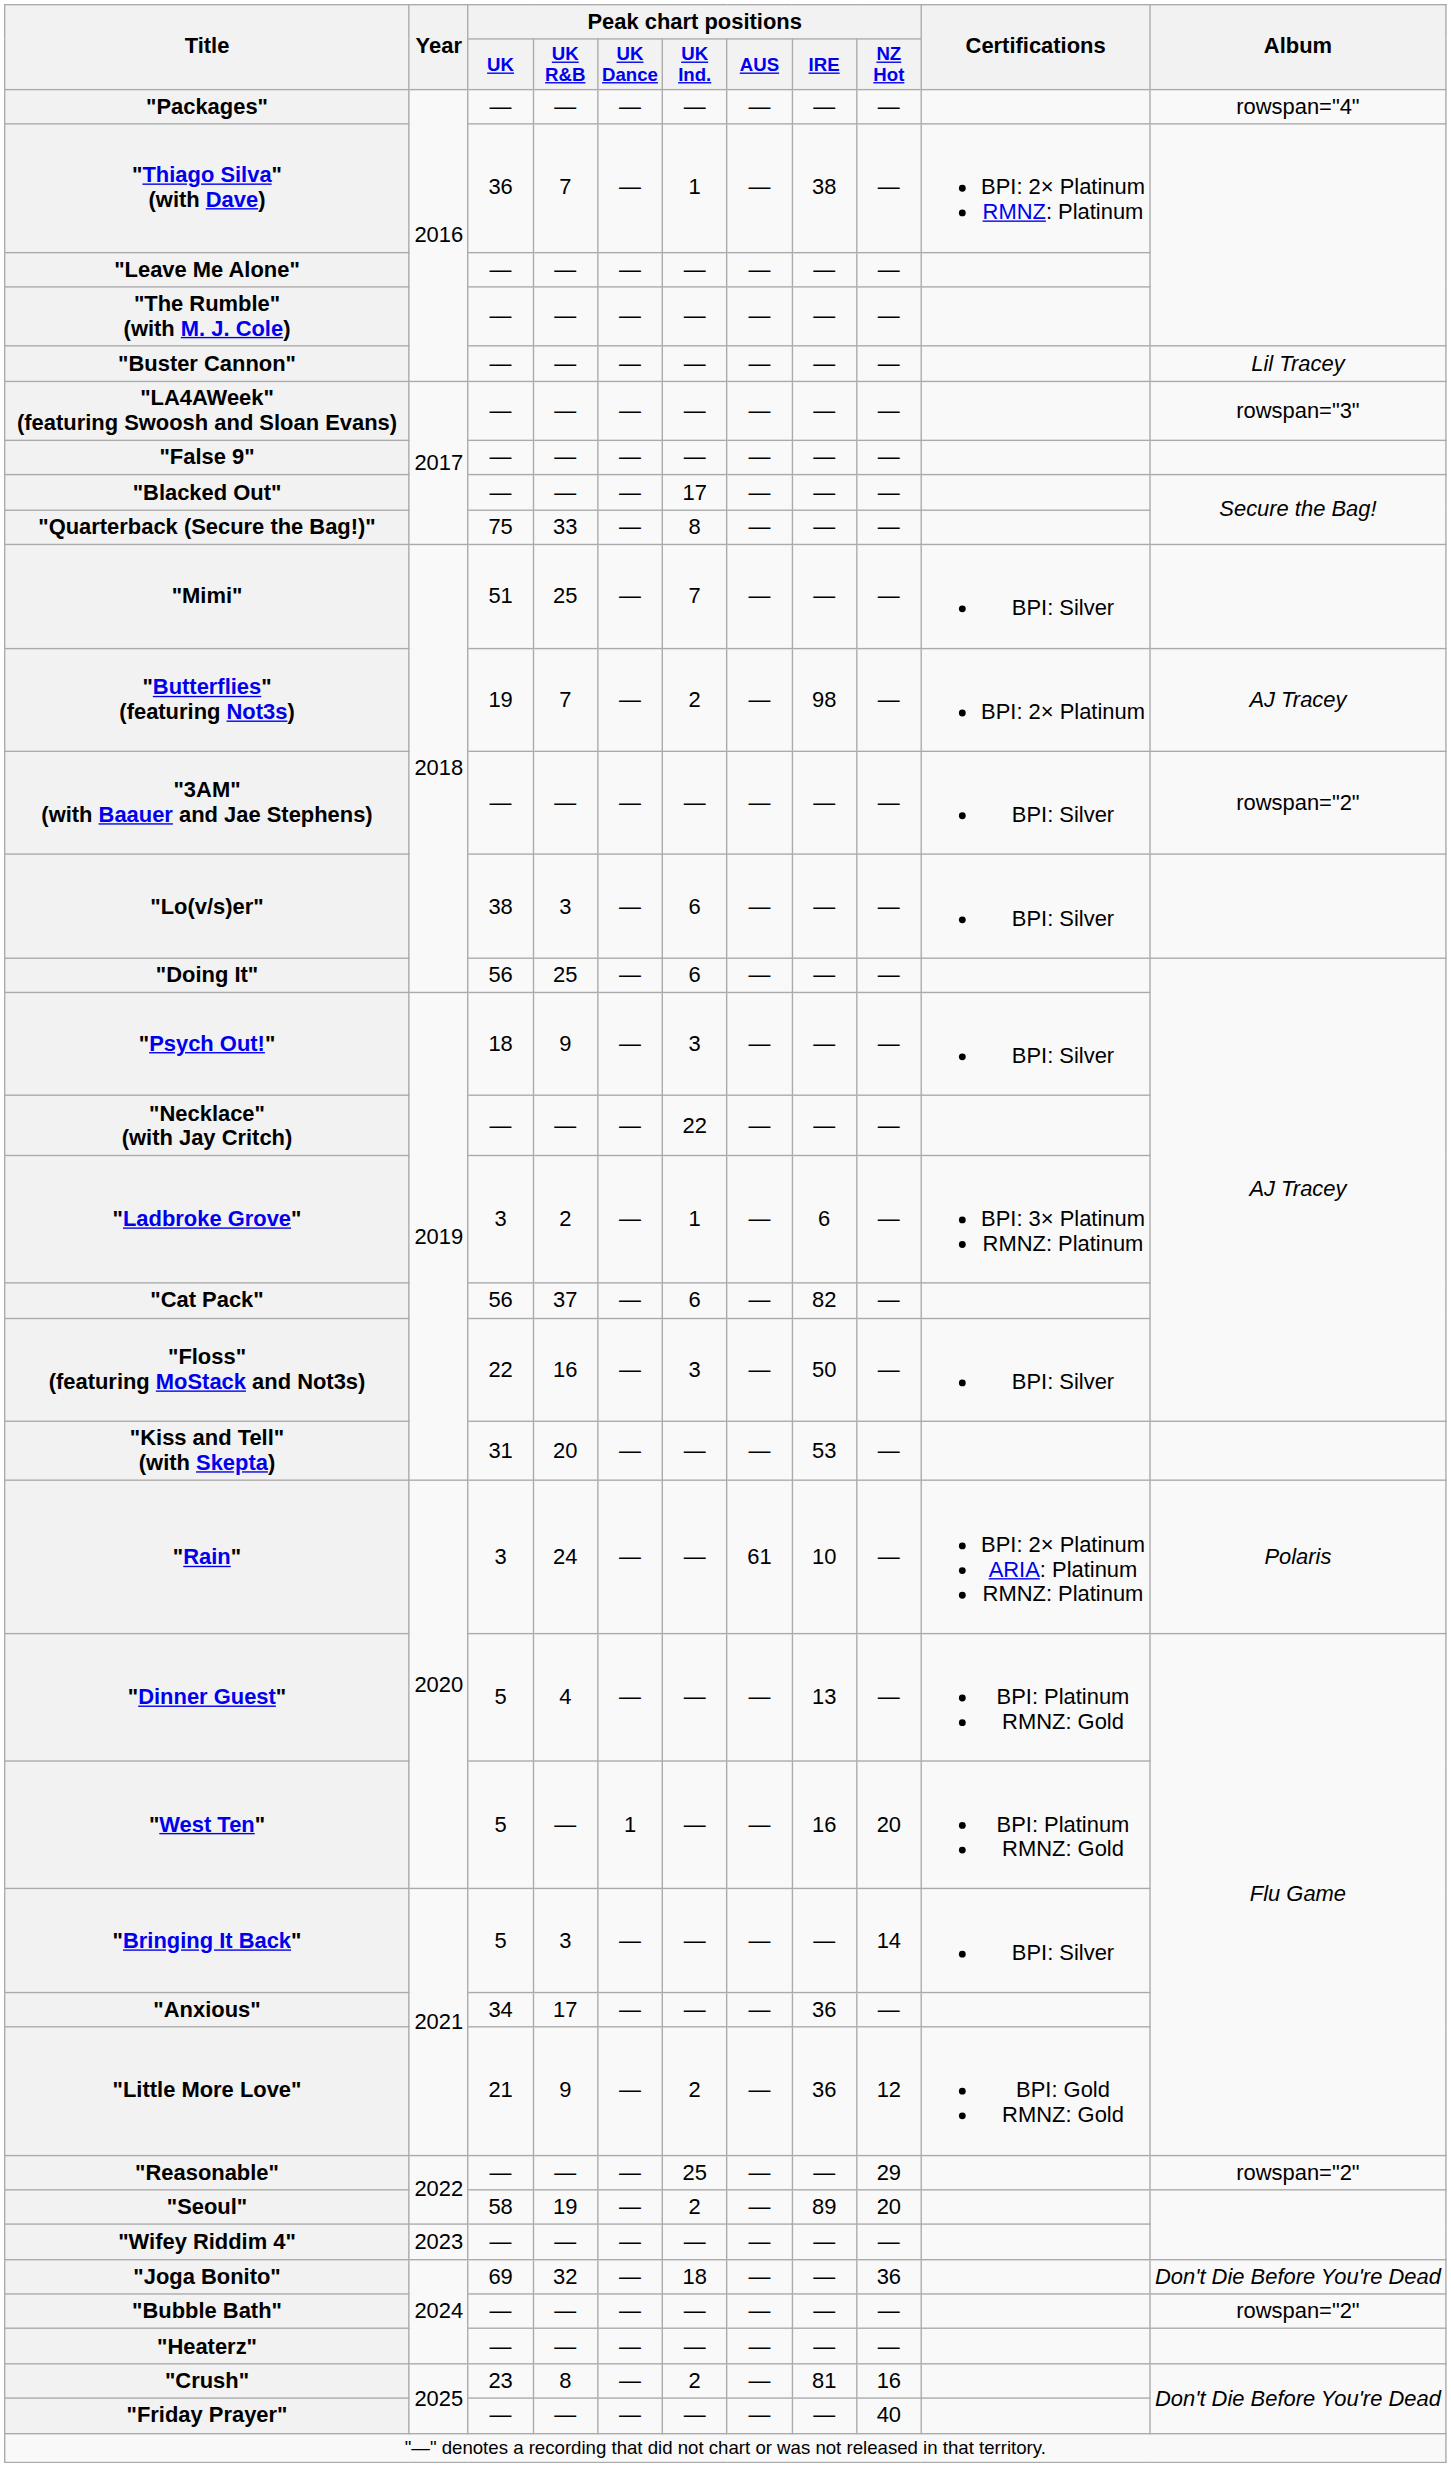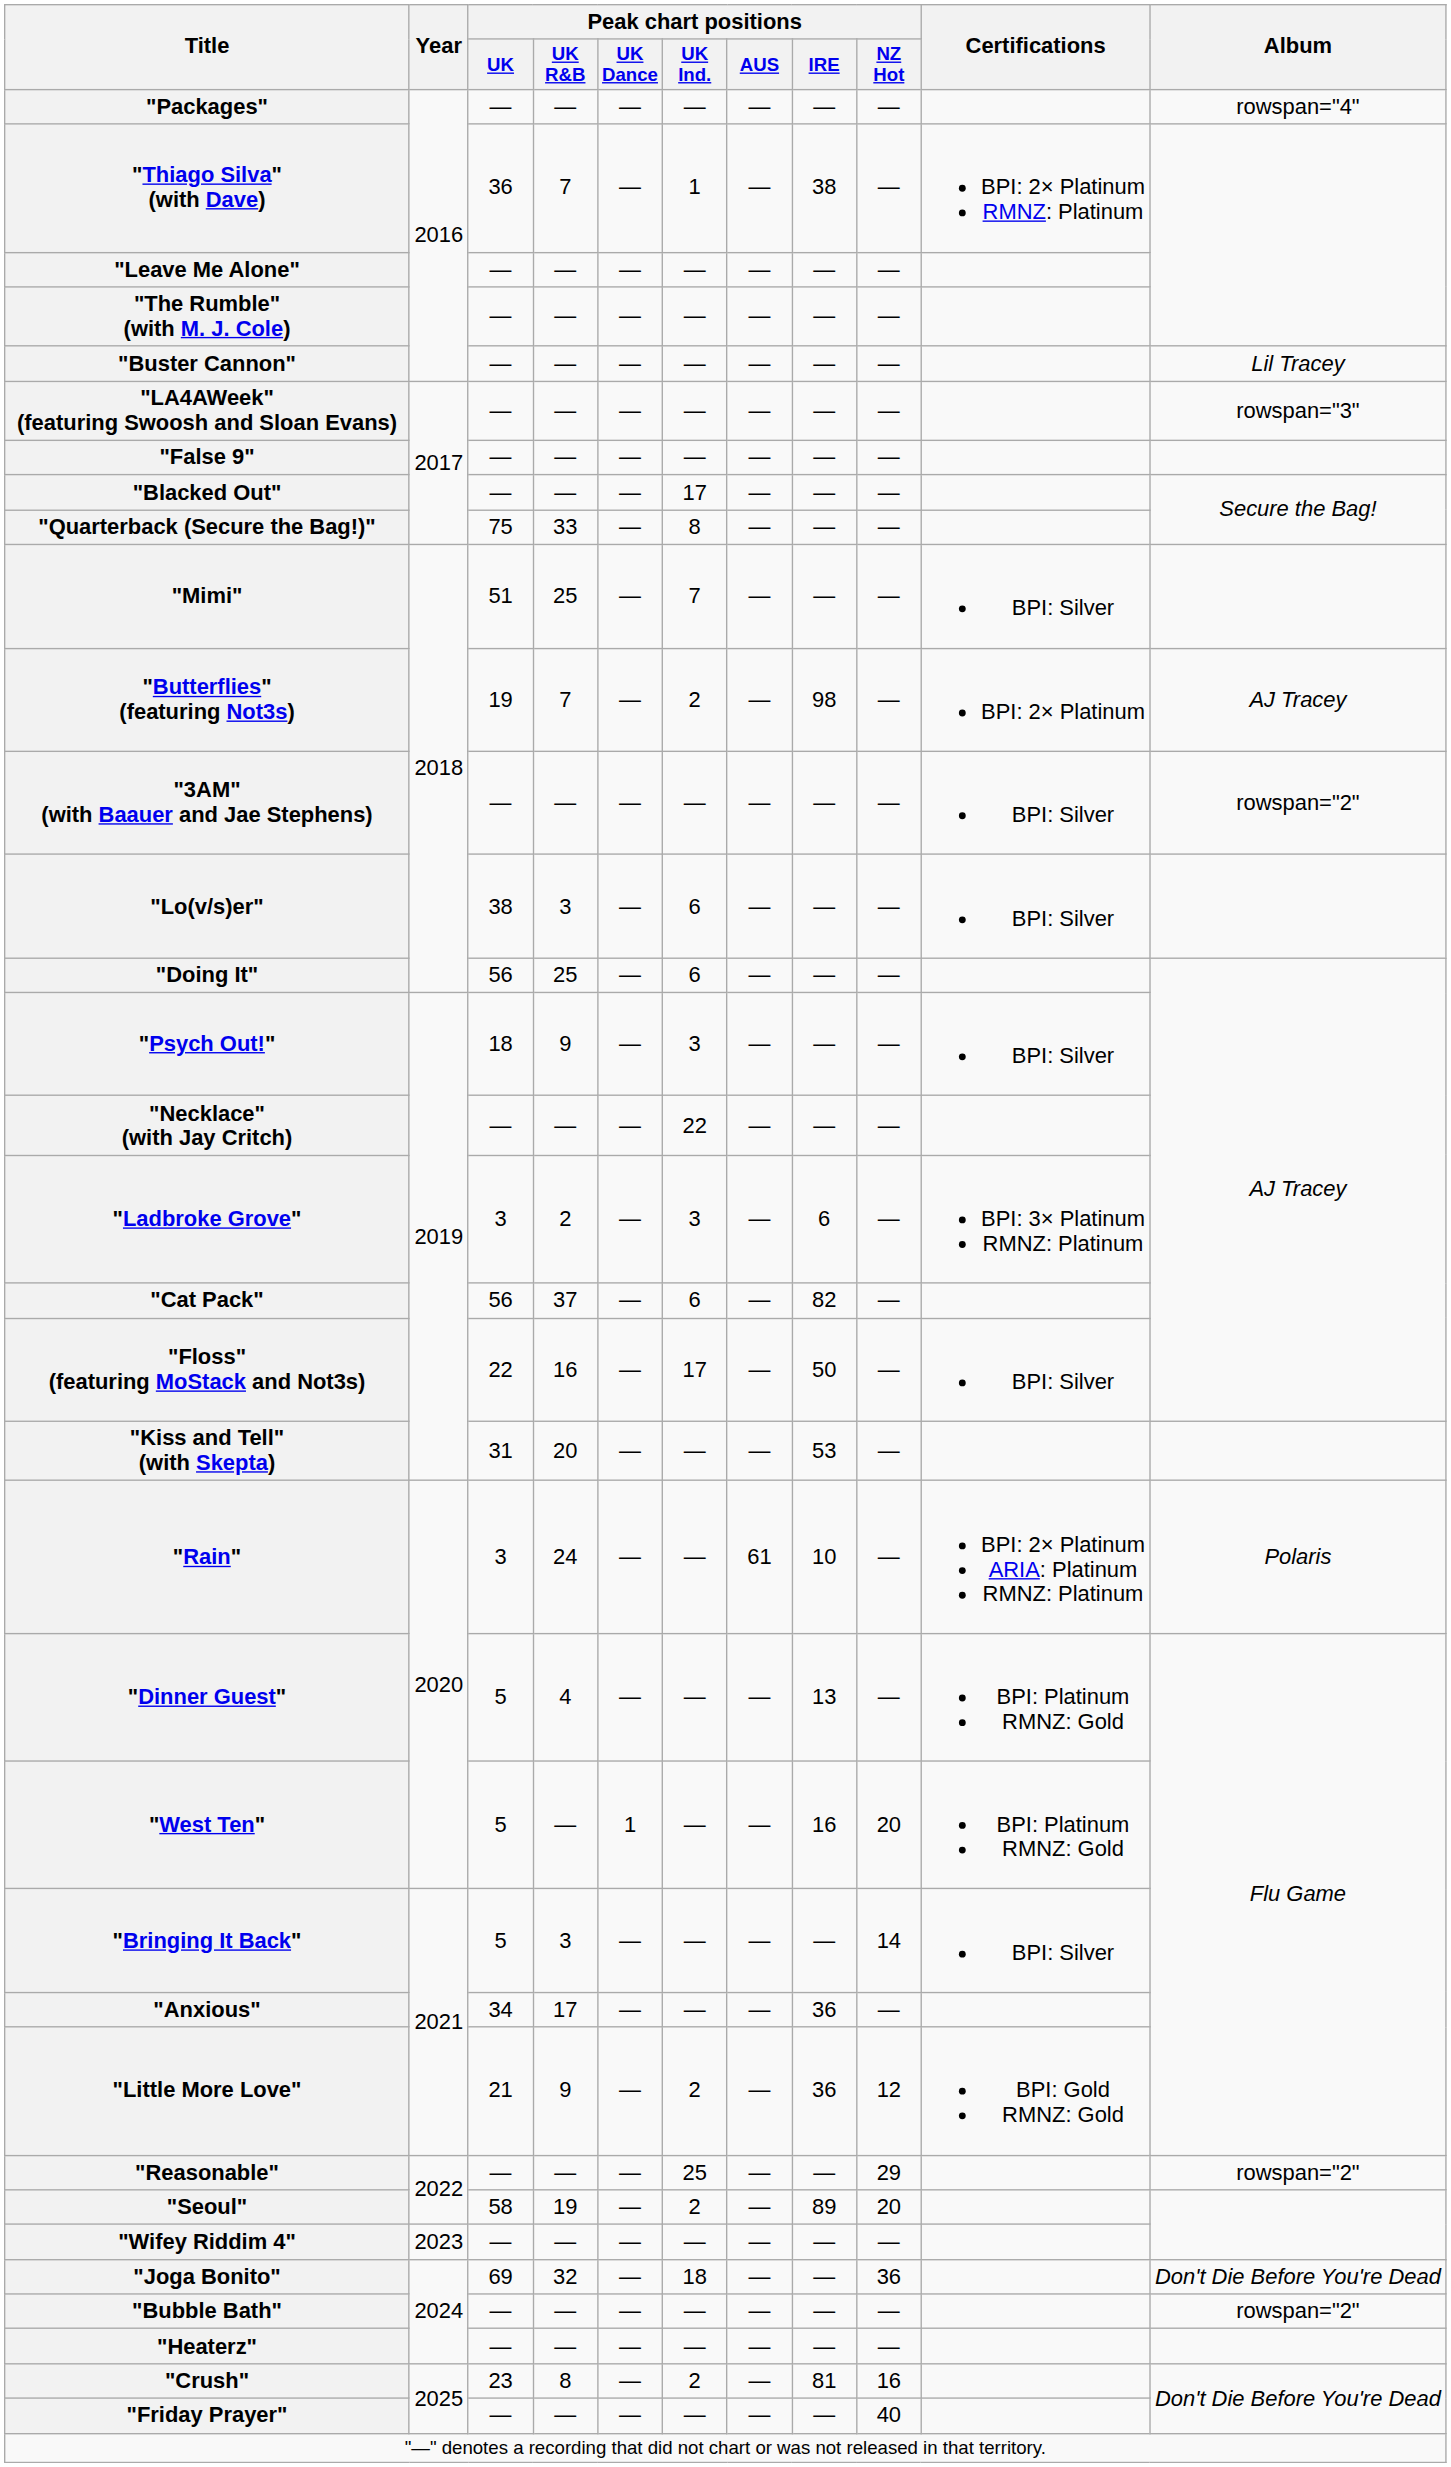"Ladbroke Grove" | Peak chart positions / UK Ind.: 1 -> 3
"Floss" (featuring MoStack and Not3s) | Peak chart positions / UK Ind.: 3 -> 17
